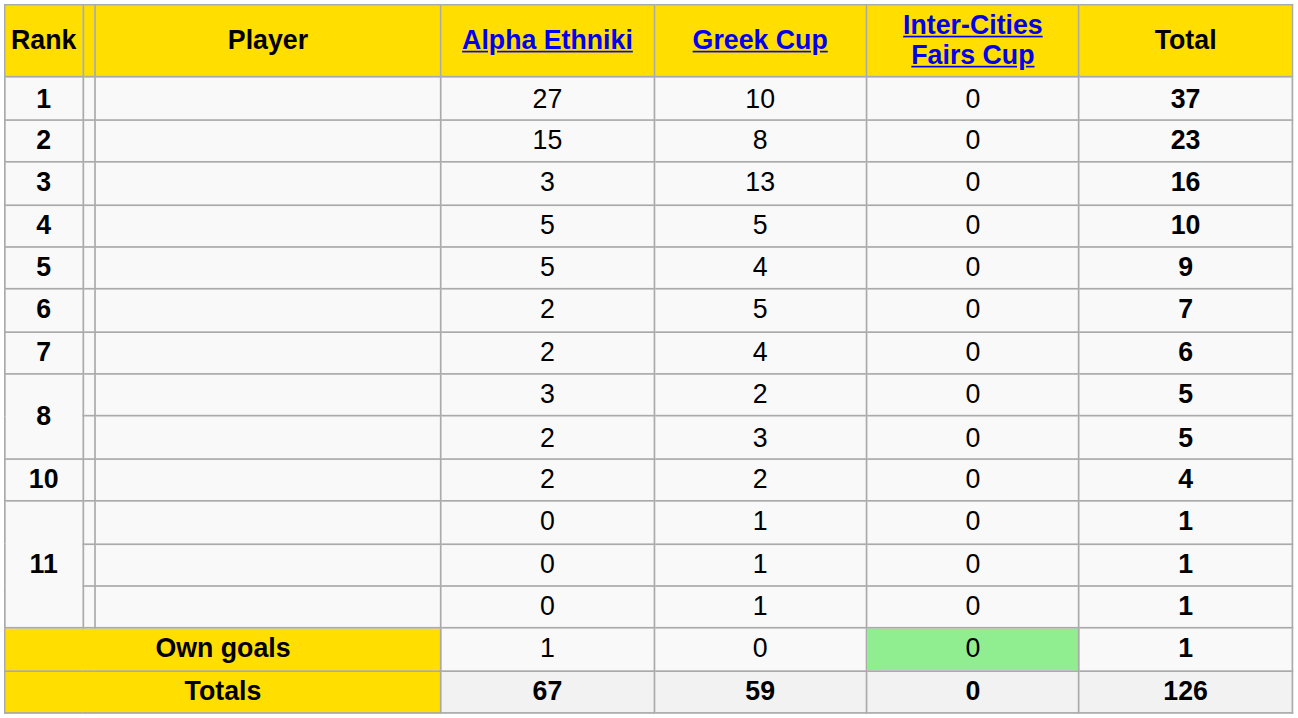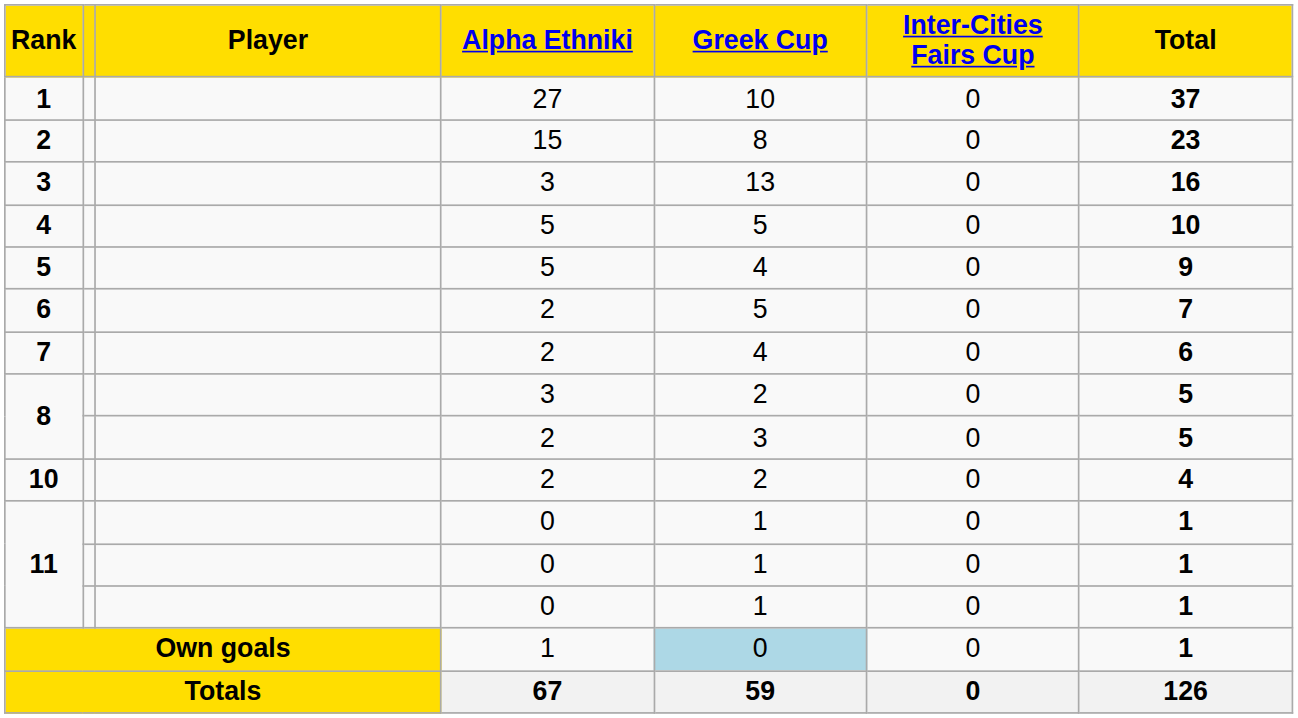Own goals | Greek Cup: no background -> lightblue background
Own goals | Inter-Cities Fairs Cup: lightgreen background -> no background
